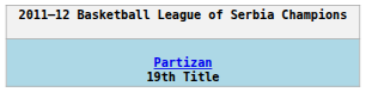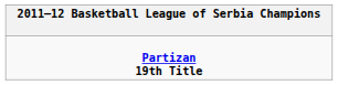row 2 | column 1: lightblue background -> no background
